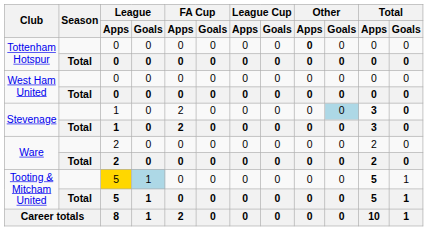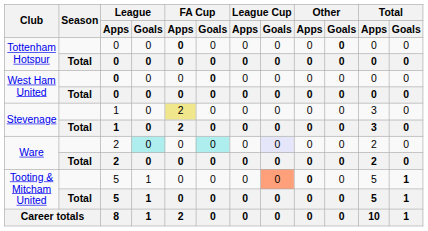row 3 | FA Cup / Apps: normal -> bold
row 3 | Other / Apps: bold -> normal
row 3 | Other / Goals: normal -> bold
row 5 | League / Apps: normal -> bold
row 5 | FA Cup / Goals: normal -> bold
row 7 | FA Cup / Apps: no background -> khaki background
row 7 | Other / Goals: lightblue background -> no background
row 7 | Total / Apps: bold -> normal
row 7 | Total / Goals: bold -> normal
row 9 | League / Goals: no background -> paleturquoise background
row 9 | FA Cup / Goals: no background -> paleturquoise background
row 9 | League Cup / Goals: no background -> lavender background
row 11 | League / Apps: gold background -> no background
row 11 | League / Goals: lightblue background -> no background
row 11 | League Cup / Goals: no background -> lightsalmon background
row 11 | Other / Apps: normal -> bold
row 11 | Total / Apps: bold -> normal
row 11 | Total / Goals: normal -> bold
